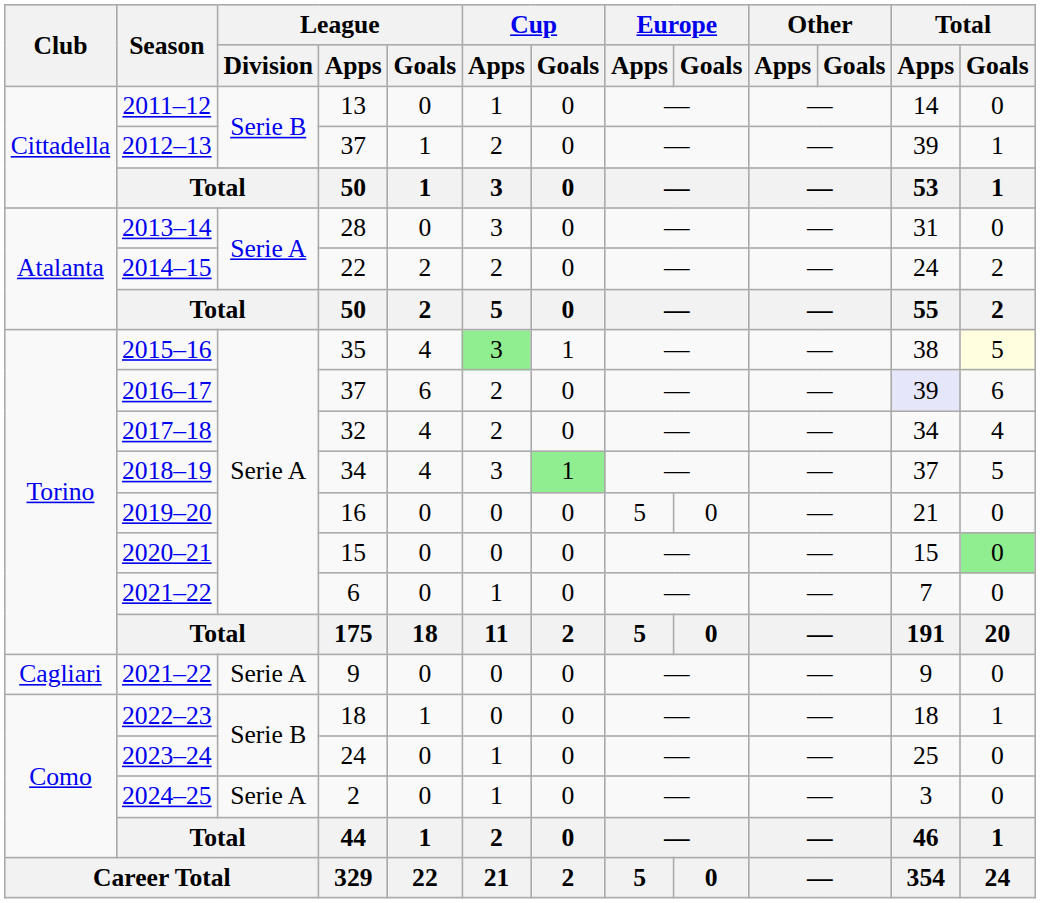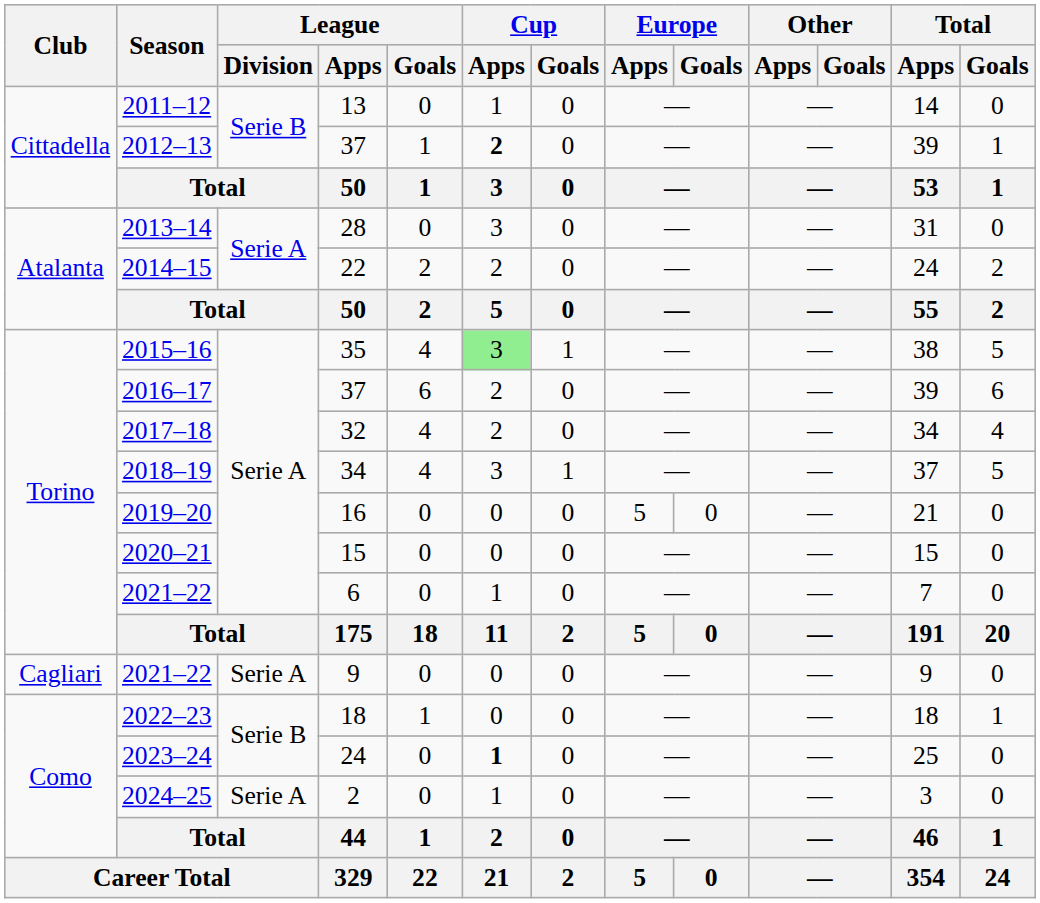2012–13 | Cup / Apps: normal -> bold
2015–16 | Total / Goals: lightyellow background -> no background
2016–17 | Total / Apps: lavender background -> no background
2018–19 | Cup / Goals: lightgreen background -> no background
2020–21 | Total / Goals: lightgreen background -> no background
2023–24 | Cup / Apps: normal -> bold
